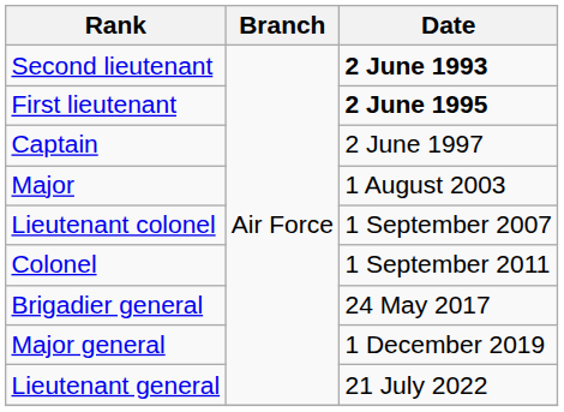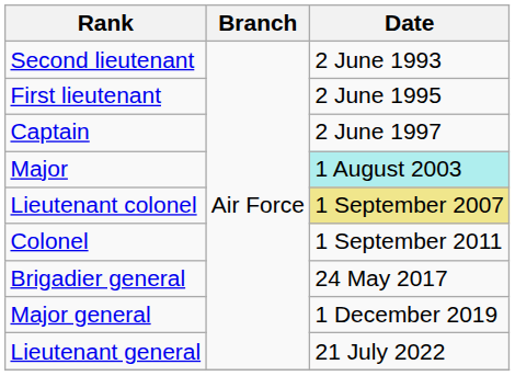Second lieutenant | Date: bold -> normal
First lieutenant | Date: bold -> normal
Major | Date: no background -> paleturquoise background
Lieutenant colonel | Date: no background -> khaki background
